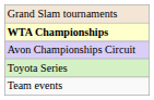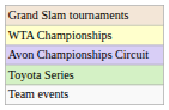row 2 | column 1: bold -> normal
